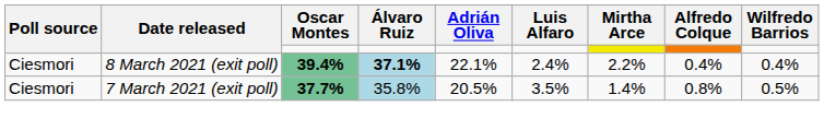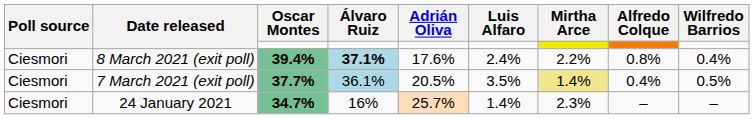8 March 2021 (exit poll) | Adrián Oliva: 22.1% -> 17.6%
8 March 2021 (exit poll) | Alfredo Colque: 0.4% -> 0.8%
7 March 2021 (exit poll) | Álvaro Ruiz: 35.8% -> 36.1%
7 March 2021 (exit poll) | Mirtha Arce: no background -> khaki background
7 March 2021 (exit poll) | Alfredo Colque: 0.8% -> 0.4%
+ row: Ciesmori | 24 January 2021 | 34.7% | 16% | 25.7% | 1.4% | 2.3% | – | –
